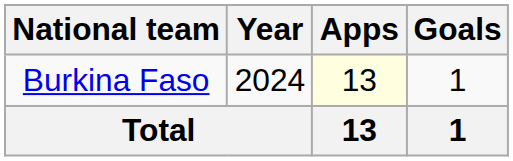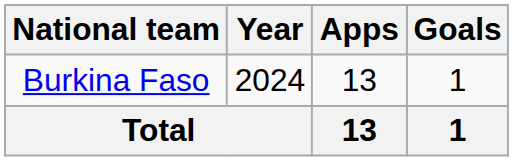Burkina Faso | Apps: lightyellow background -> no background
